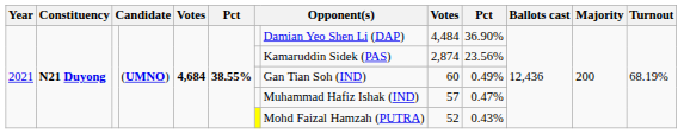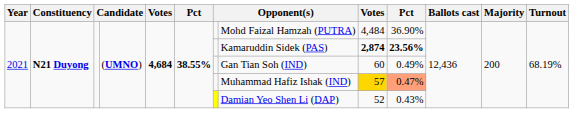row 2 | column 8: Damian Yeo Shen Li (DAP) -> Mohd Faizal Hamzah (PUTRA)
row 3 | column 9: normal -> bold
row 3 | column 10: normal -> bold
row 5 | column 9: no background -> gold background
row 5 | column 10: no background -> lightsalmon background
row 6 | column 8: Mohd Faizal Hamzah (PUTRA) -> Damian Yeo Shen Li (DAP)
